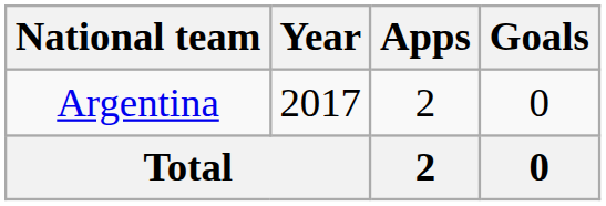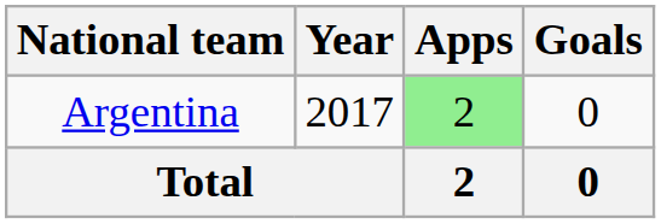Argentina | Apps: no background -> lightgreen background
